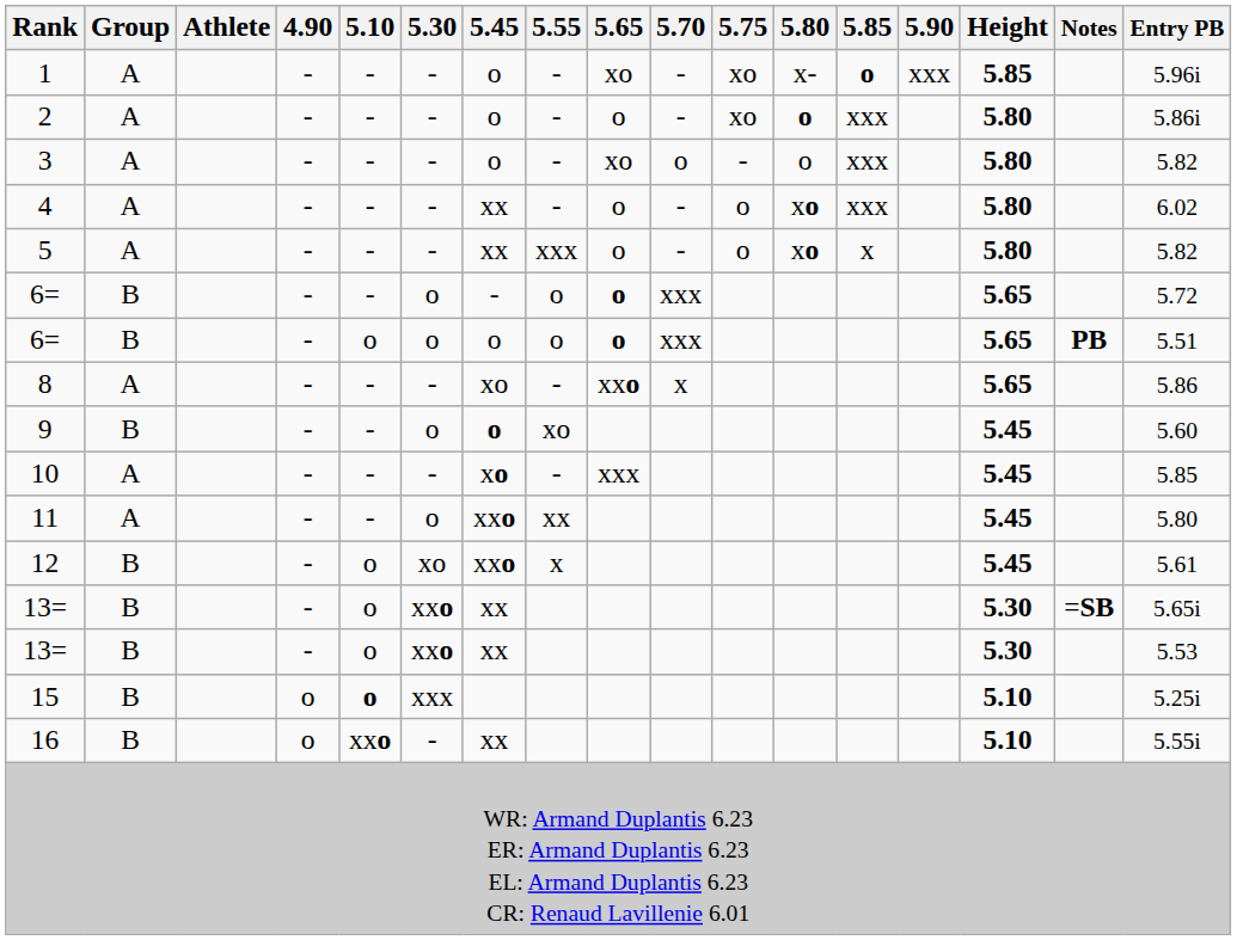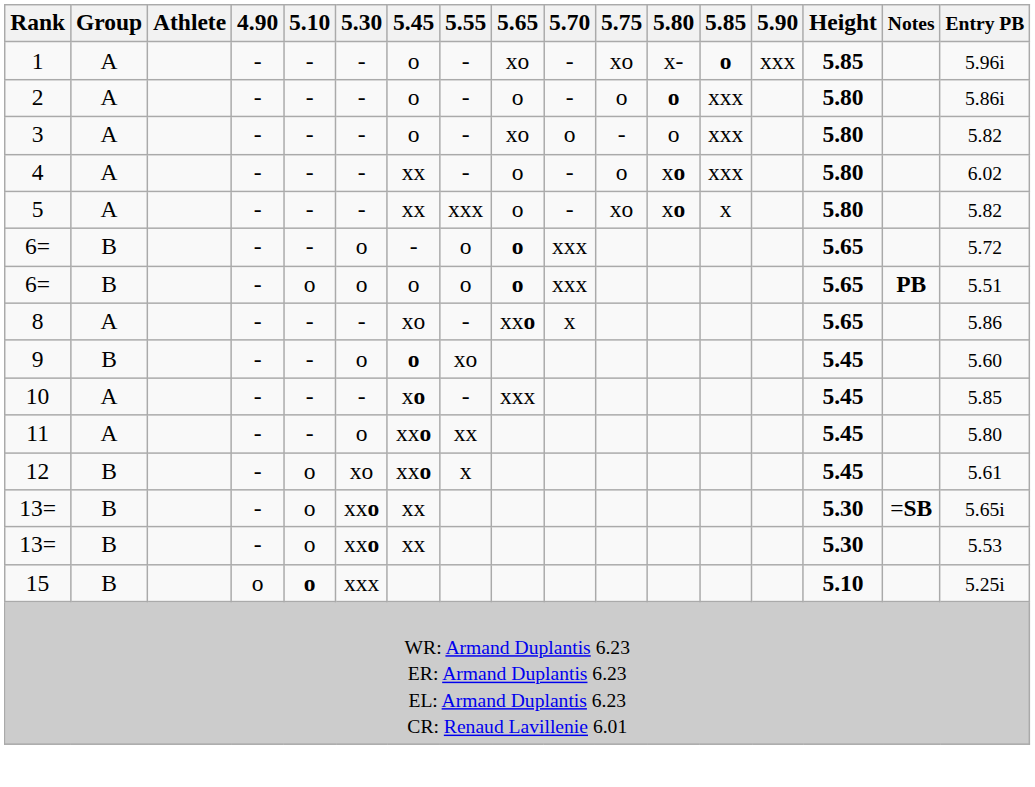2 | 5.75: xo -> o
5 | 5.75: o -> xo
- row: 16 | B | o | xxo | - | xx | 5.10 | 5.55i
